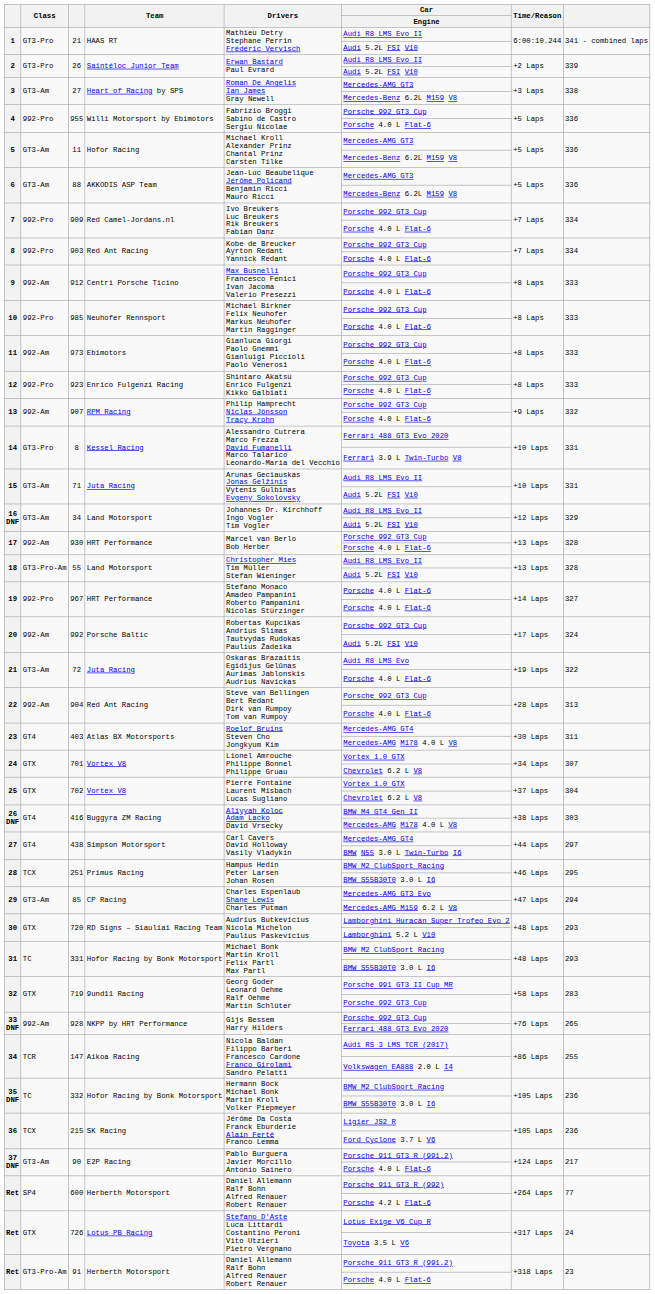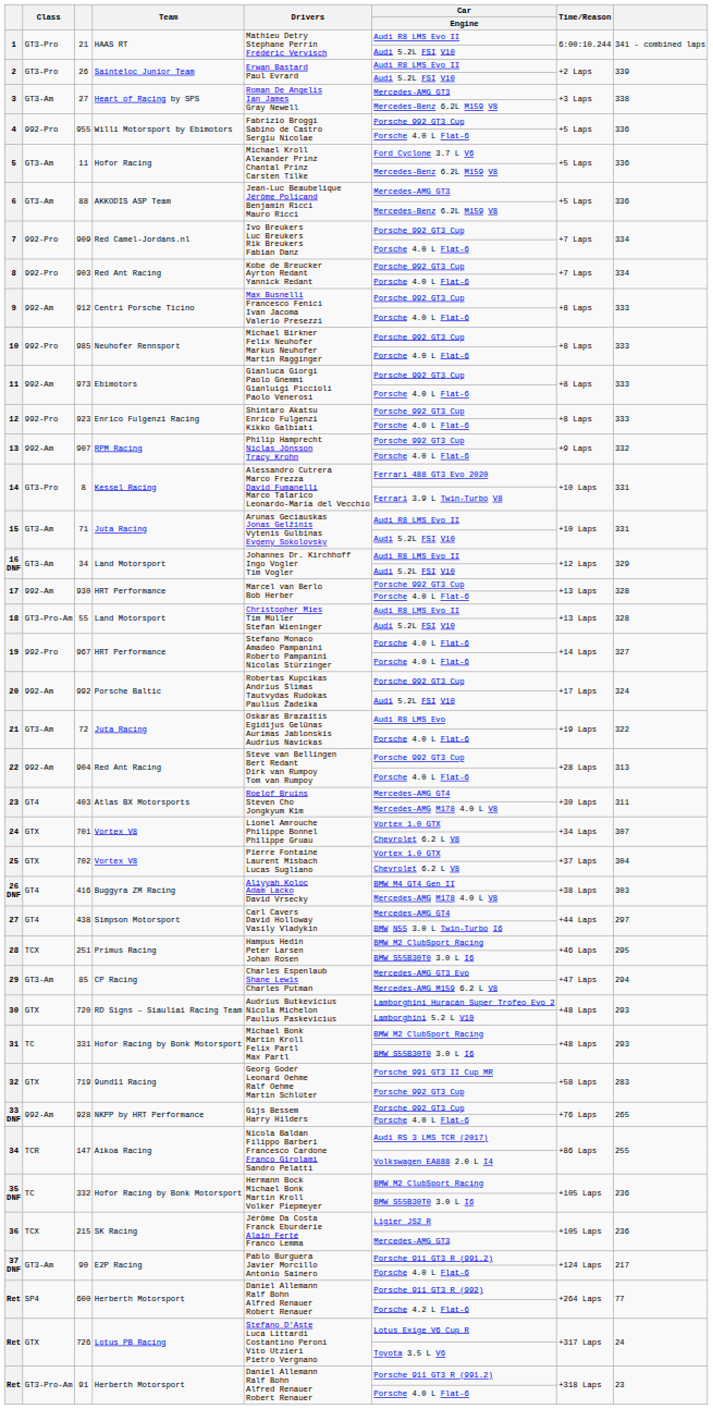row 11 | Car / Engine: Mercedes-AMG GT3 -> Ford Cyclone 3.7 L V6
row 68 | Car / Engine: Ferrari 488 GT3 Evo 2020 -> Porsche 4.0 L Flat-6
row 74 | Car / Engine: Ford Cyclone 3.7 L V6 -> Mercedes-AMG GT3
